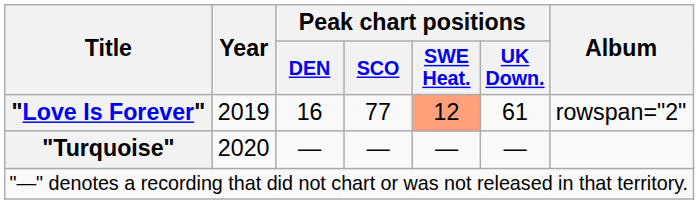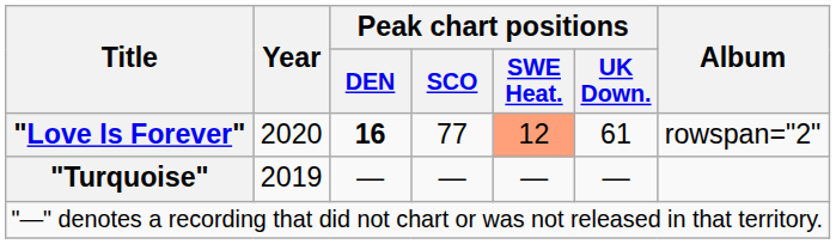"Love Is Forever" | Year: 2019 -> 2020
"Love Is Forever" | Peak chart positions / DEN: normal -> bold
"Turquoise" | Year: 2020 -> 2019
